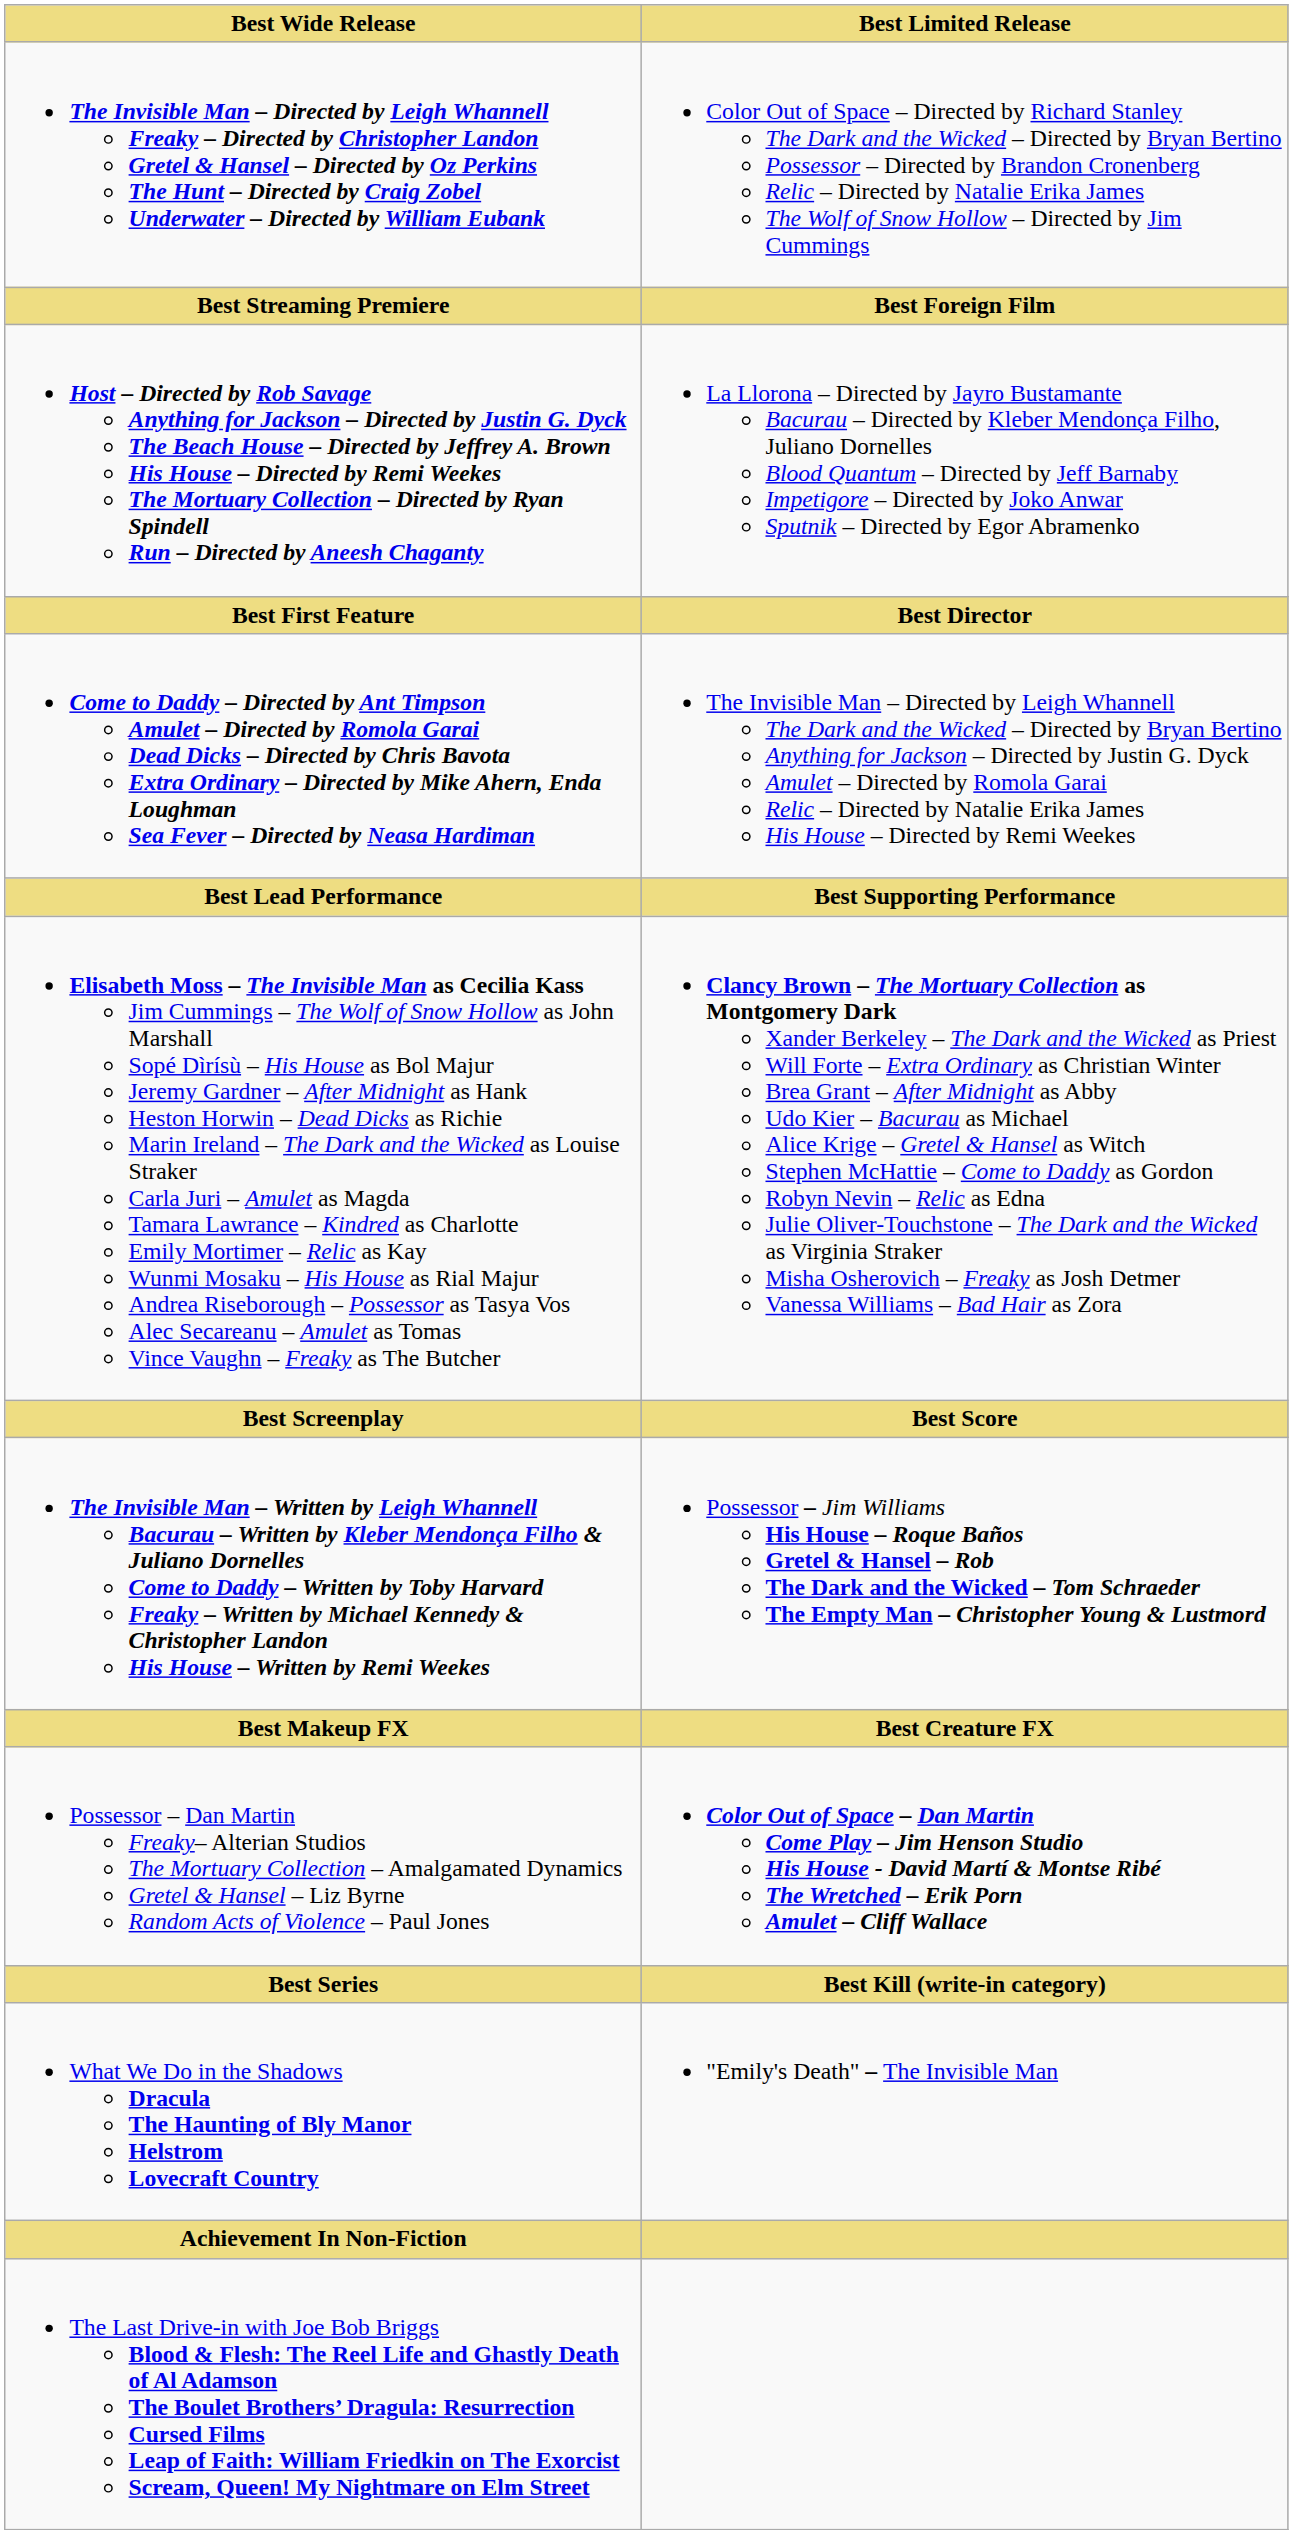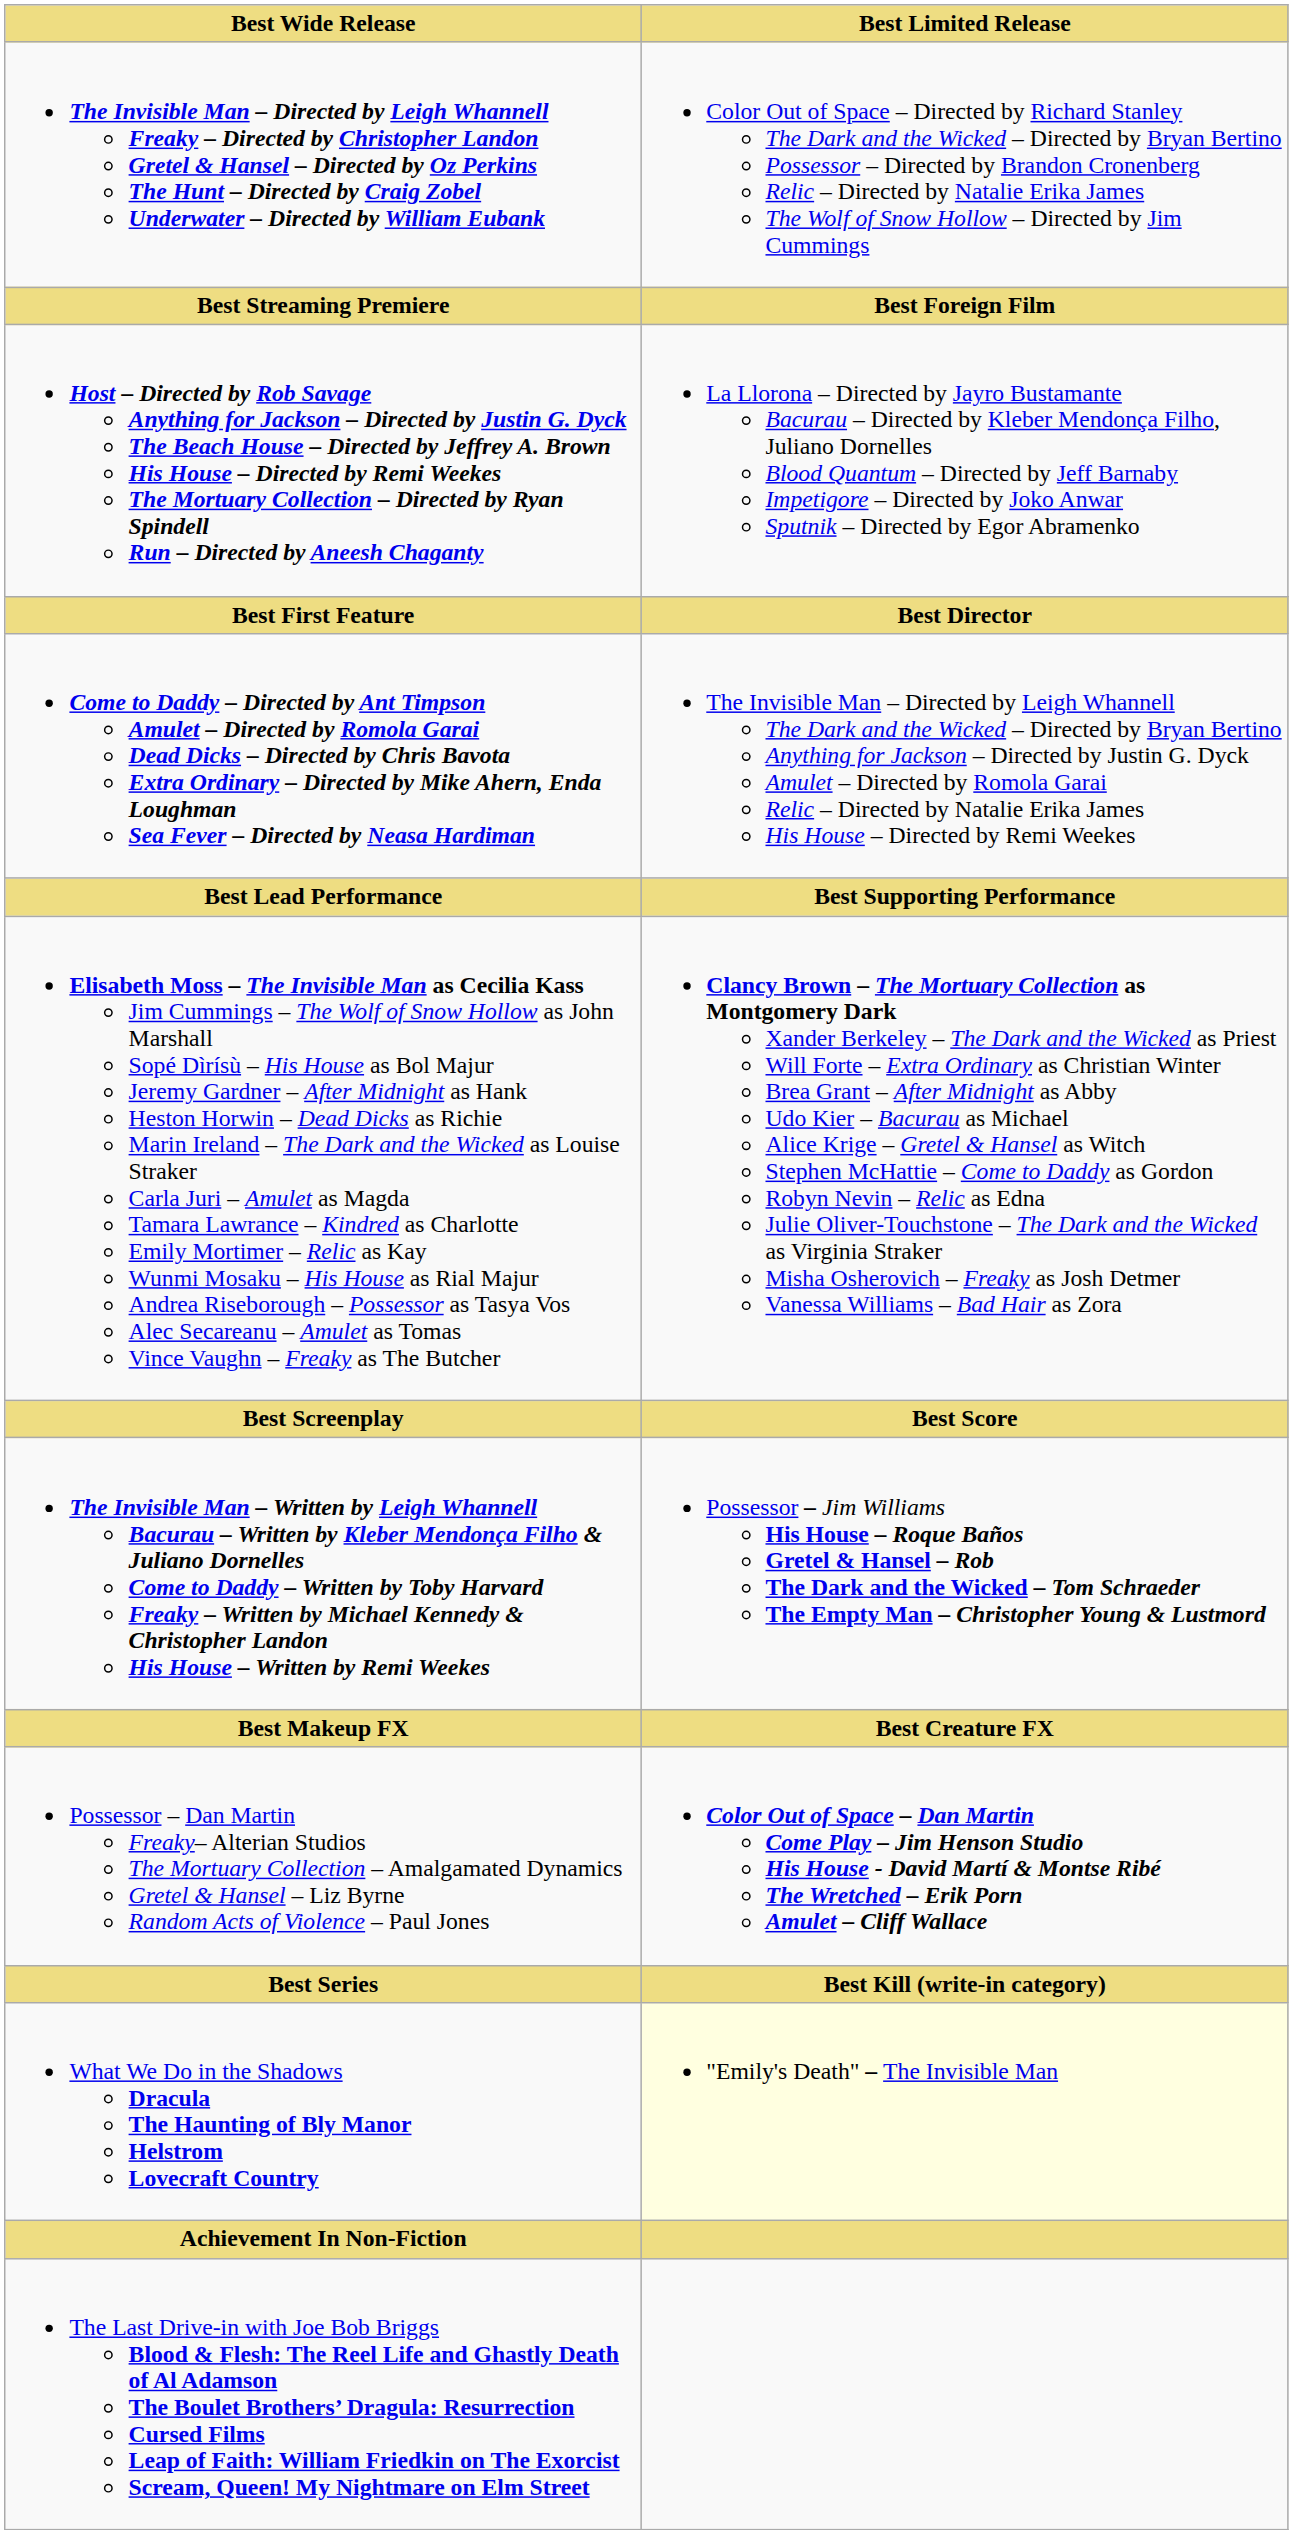row 14 | Best Limited Release: no background -> lightyellow background
